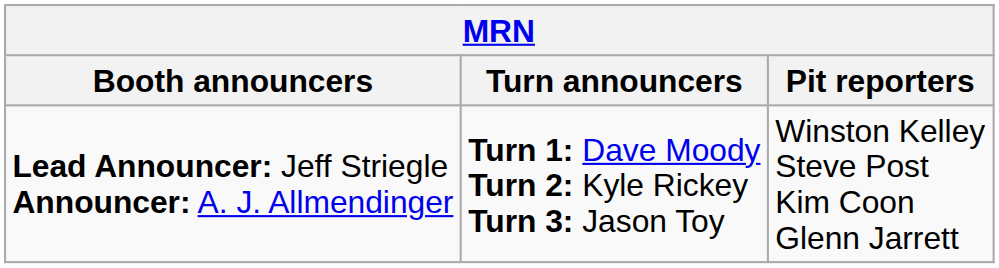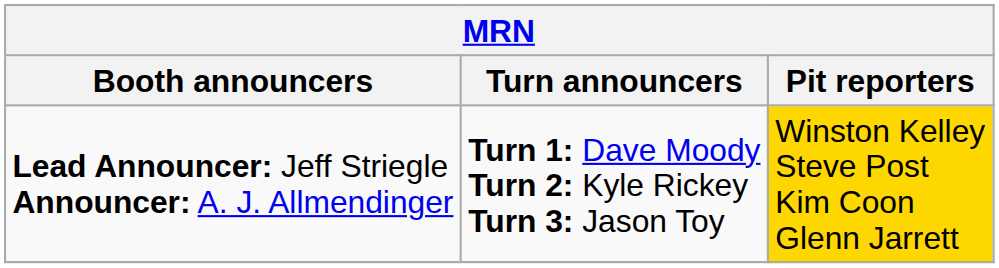Lead Announcer: Jeff Striegle Announcer: A. J. Allmendinger | Pit reporters: no background -> gold background
